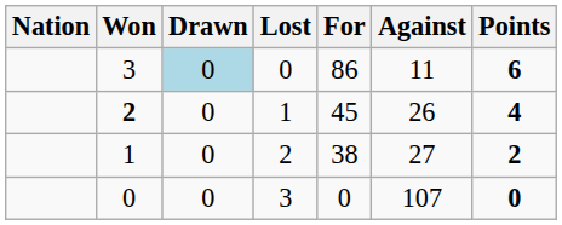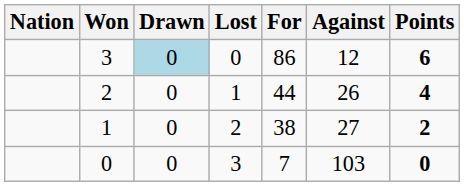row 2 | Against: 11 -> 12
row 3 | Won: bold -> normal
row 3 | For: 45 -> 44
row 5 | For: 0 -> 7
row 5 | Against: 107 -> 103
